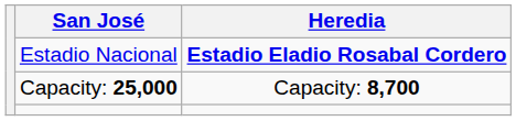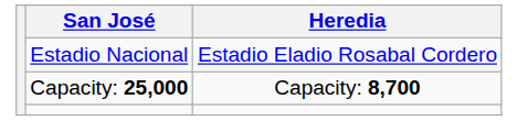Estadio Nacional | Heredia: bold -> normal
